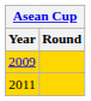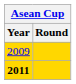2011 | Year: normal -> bold
